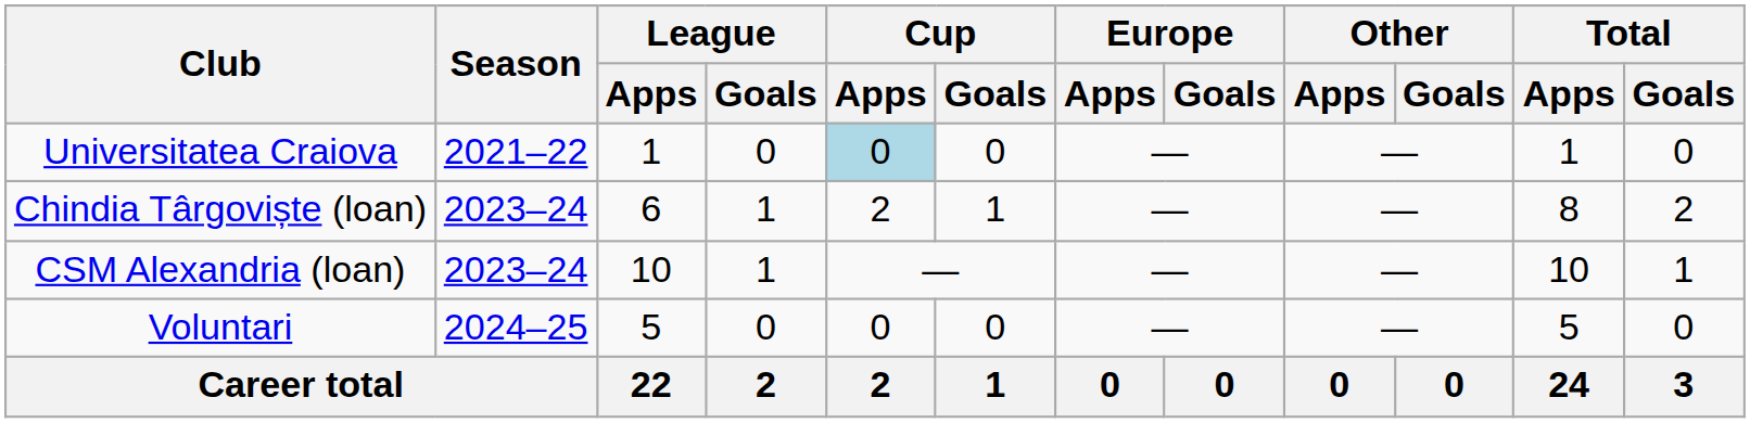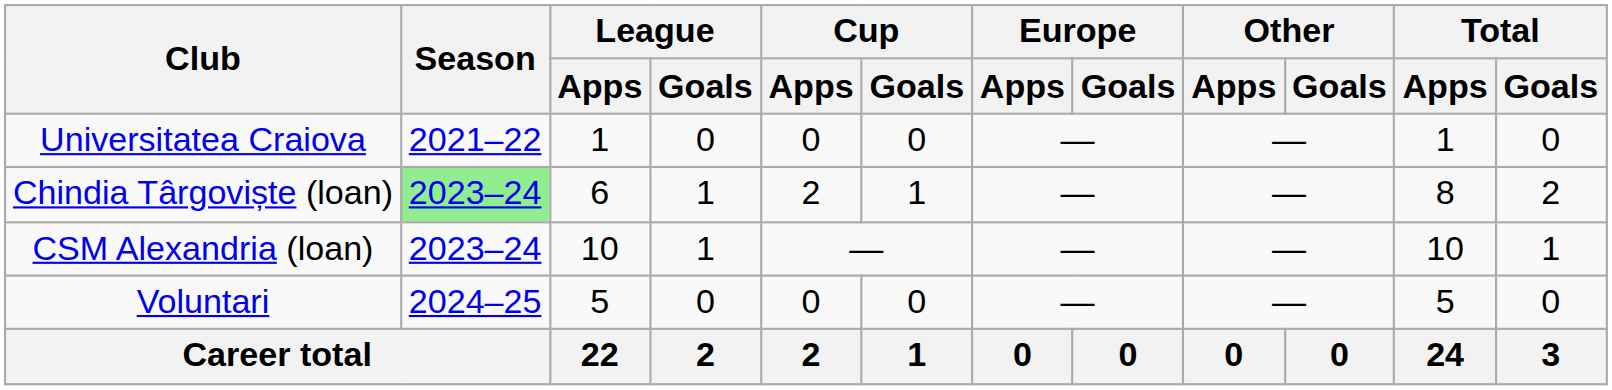Universitatea Craiova | Cup / Apps: lightblue background -> no background
Chindia Târgoviște (loan) | Season: no background -> lightgreen background
